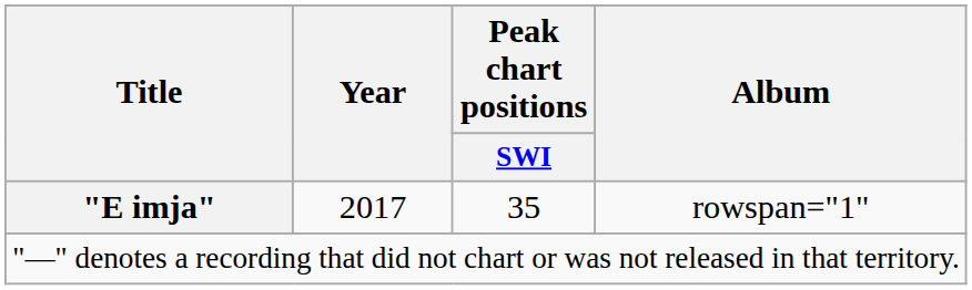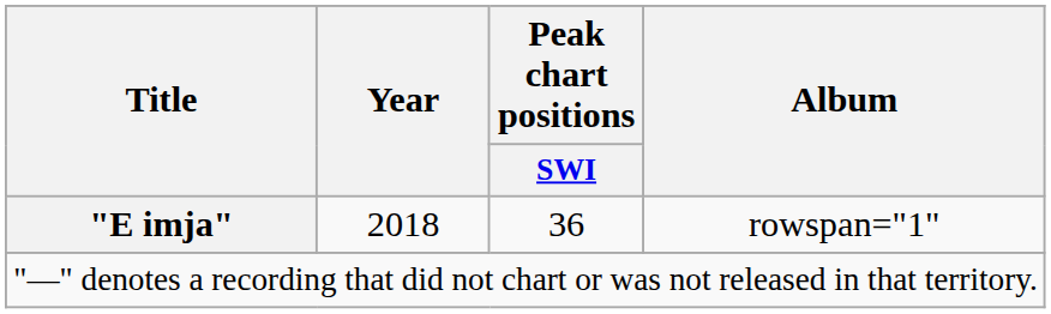"E imja" | Year: 2017 -> 2018
"E imja" | Peak chart positions / SWI: 35 -> 36
